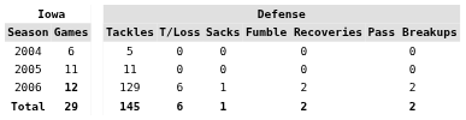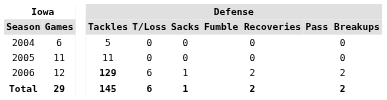2006 | Iowa / Games: bold -> normal
2006 | Defense / Tackles: normal -> bold
